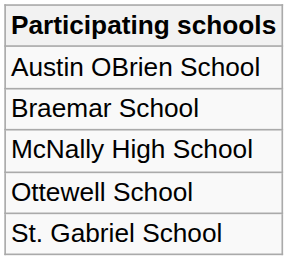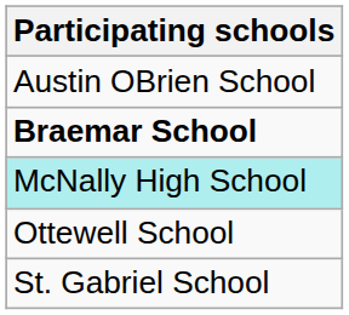row 3 | column 1: normal -> bold
row 4 | column 1: no background -> paleturquoise background
